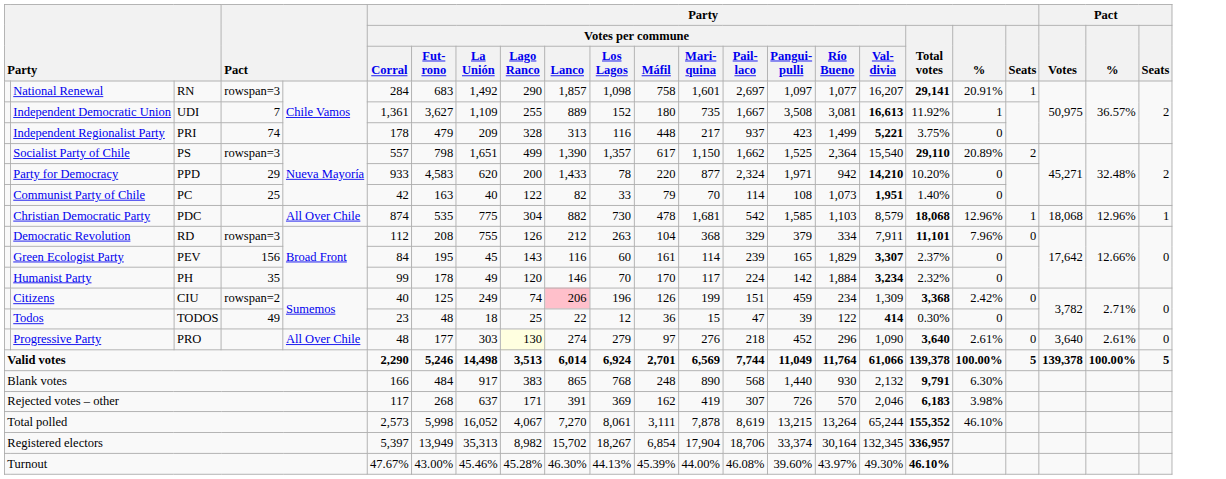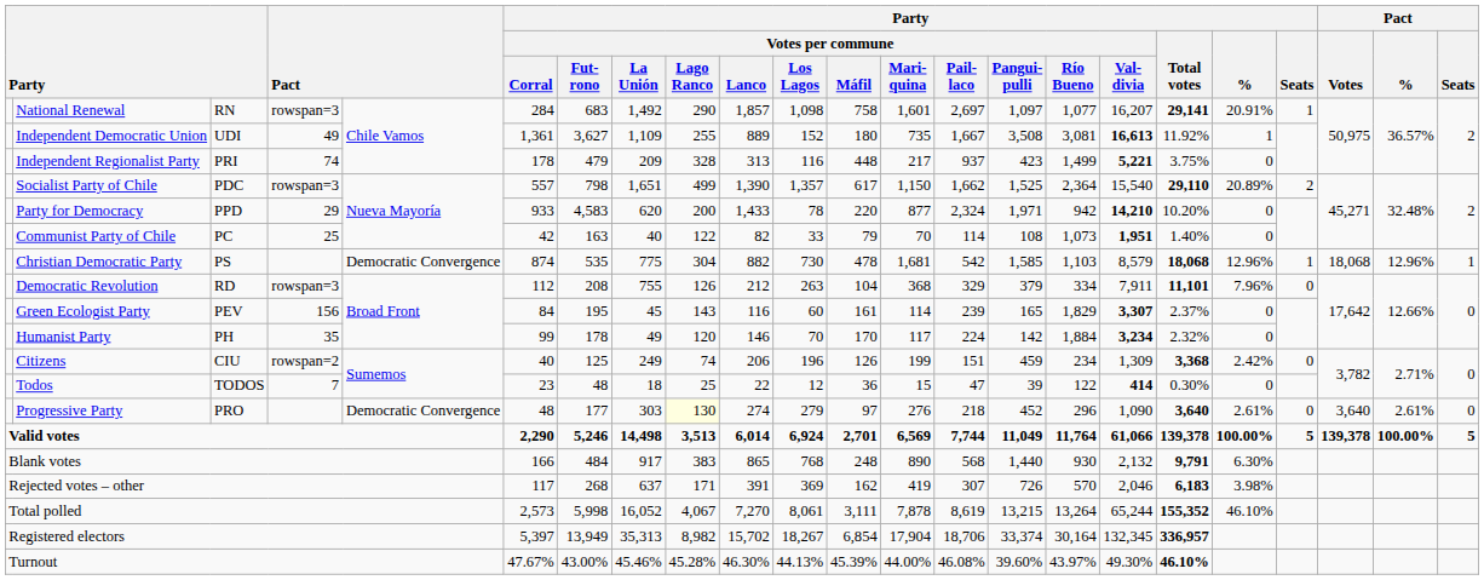Independent Democratic Union | column 4: 7 -> 49
Socialist Party of Chile | column 3: PS -> PDC
Christian Democratic Party | column 3: PDC -> PS
Christian Democratic Party | column 5: All Over Chile -> Democratic Convergence
Citizens | Party / Votes per commune / Lanco: pink background -> no background
Todos | column 4: 49 -> 7
Progressive Party | column 5: All Over Chile -> Democratic Convergence
